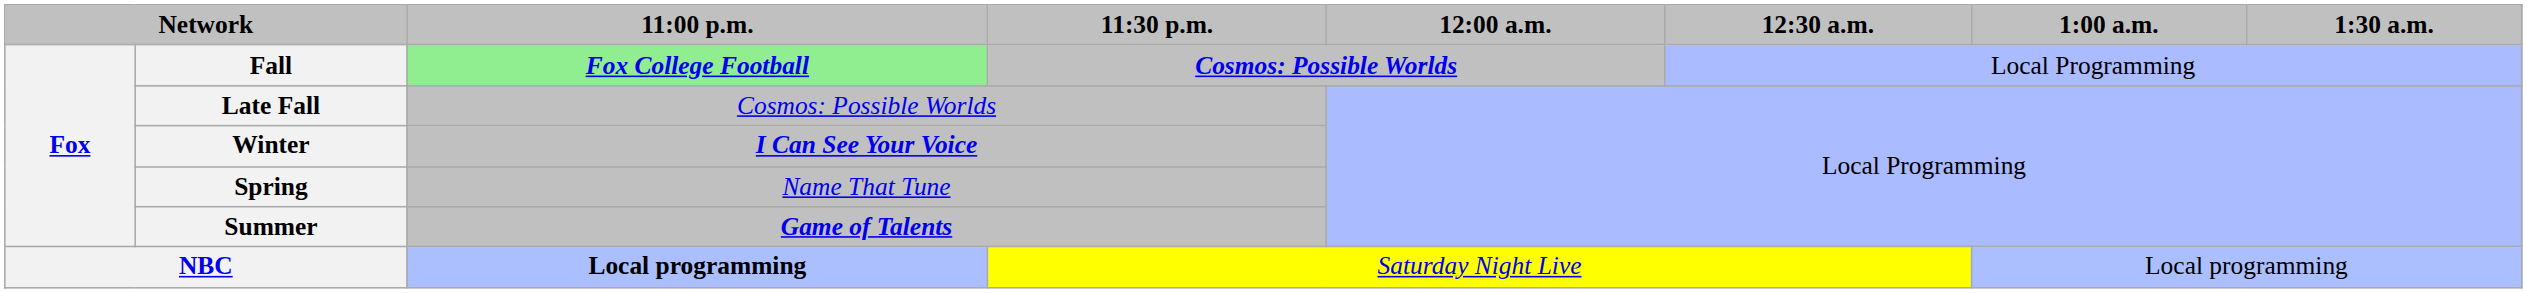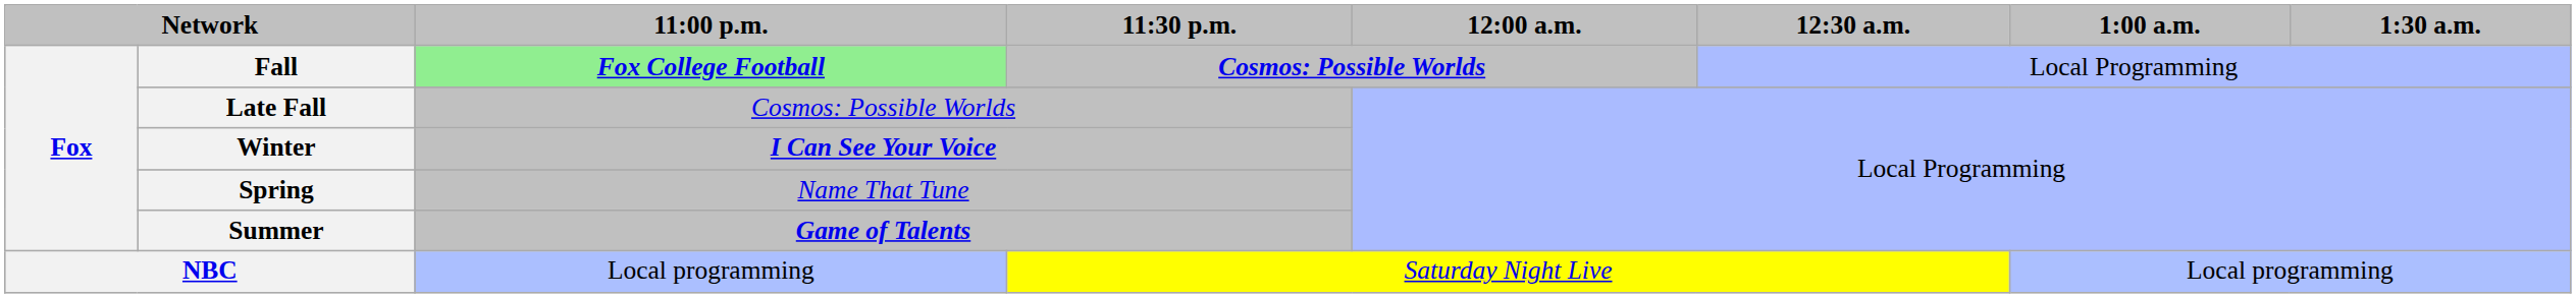NBC | 11:00 p.m.: bold -> normal
